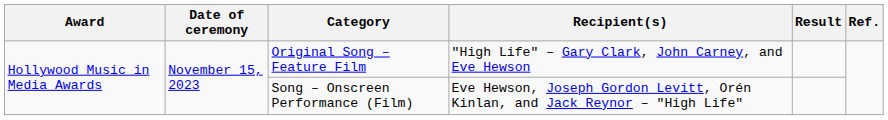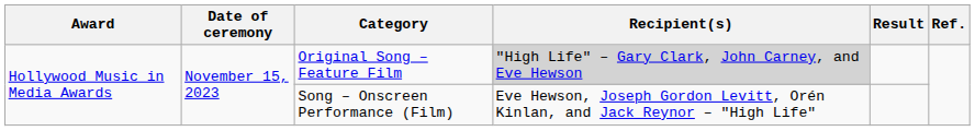Original Song – Feature Film | Recipient(s): no background -> lightgrey background
